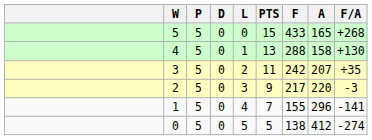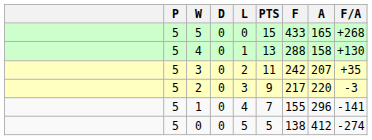columns swapped: P <-> W
